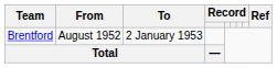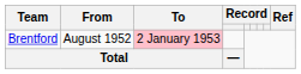Brentford | To: no background -> pink background
